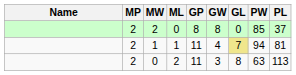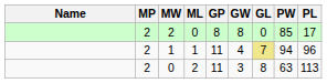row 2 | PL: 37 -> 17
row 3 | PL: 81 -> 96
